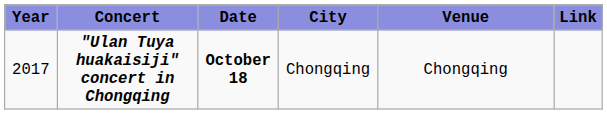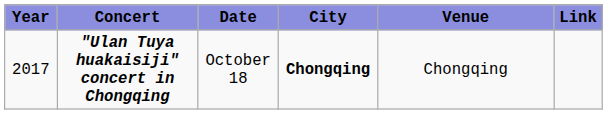"Ulan Tuya huakaisiji" concert in Chongqing | Date: bold -> normal
"Ulan Tuya huakaisiji" concert in Chongqing | City: normal -> bold
